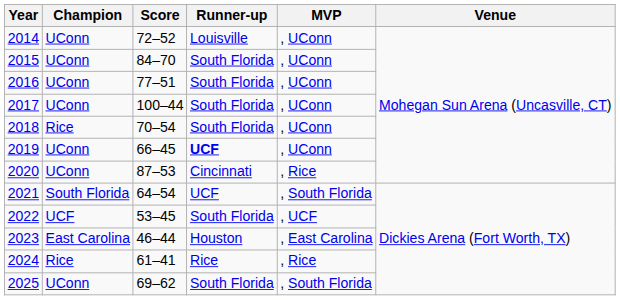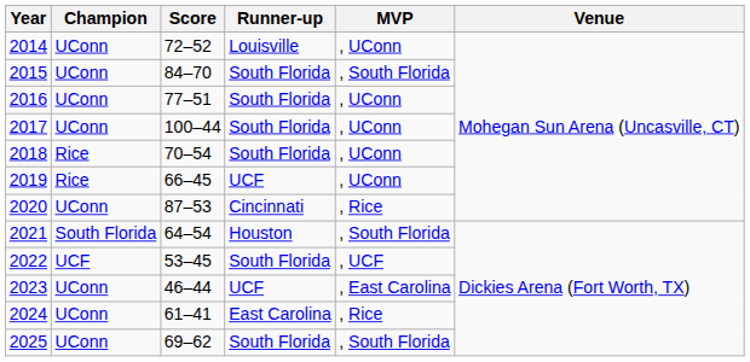2015 | MVP: , UConn -> , South Florida
2019 | Champion: UConn -> Rice
2019 | Runner-up: bold -> normal
2021 | Runner-up: UCF -> Houston
2023 | Champion: East Carolina -> UConn
2023 | Runner-up: Houston -> UCF
2024 | Champion: Rice -> UConn
2024 | Runner-up: Rice -> East Carolina
